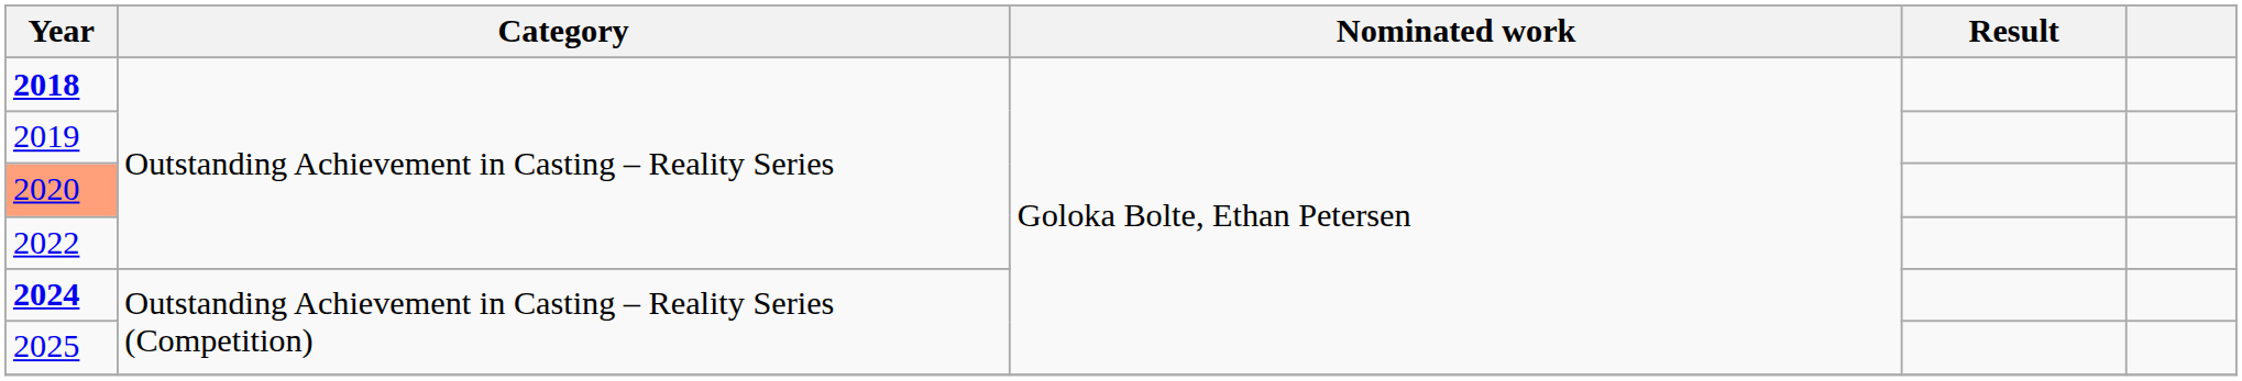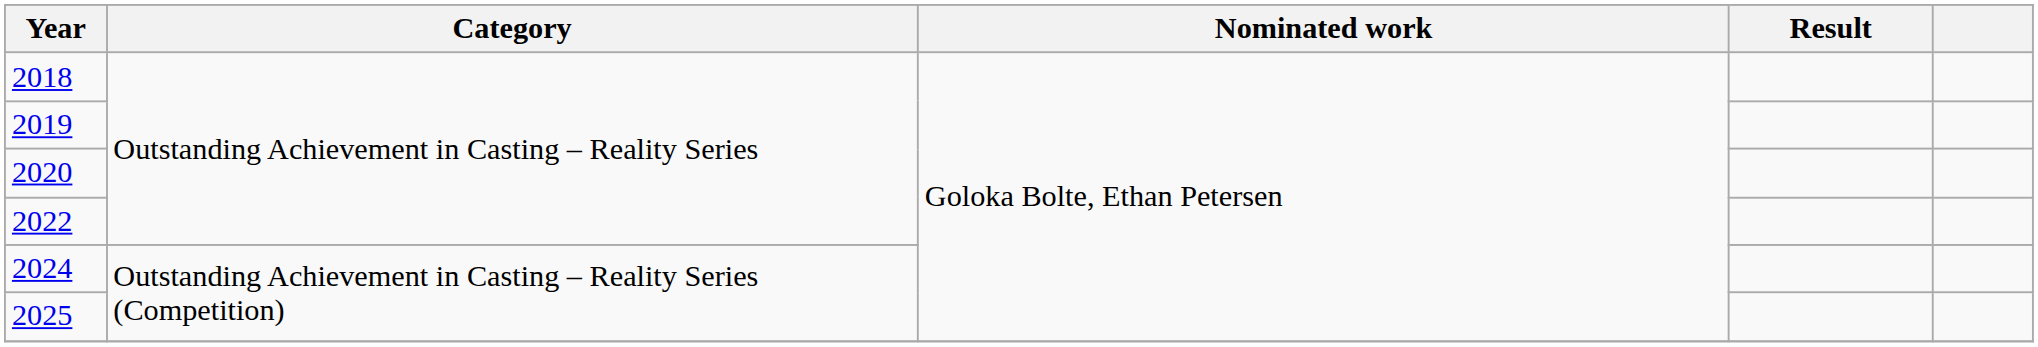2018 | Year: bold -> normal
2020 | Year: lightsalmon background -> no background
2024 | Year: bold -> normal
